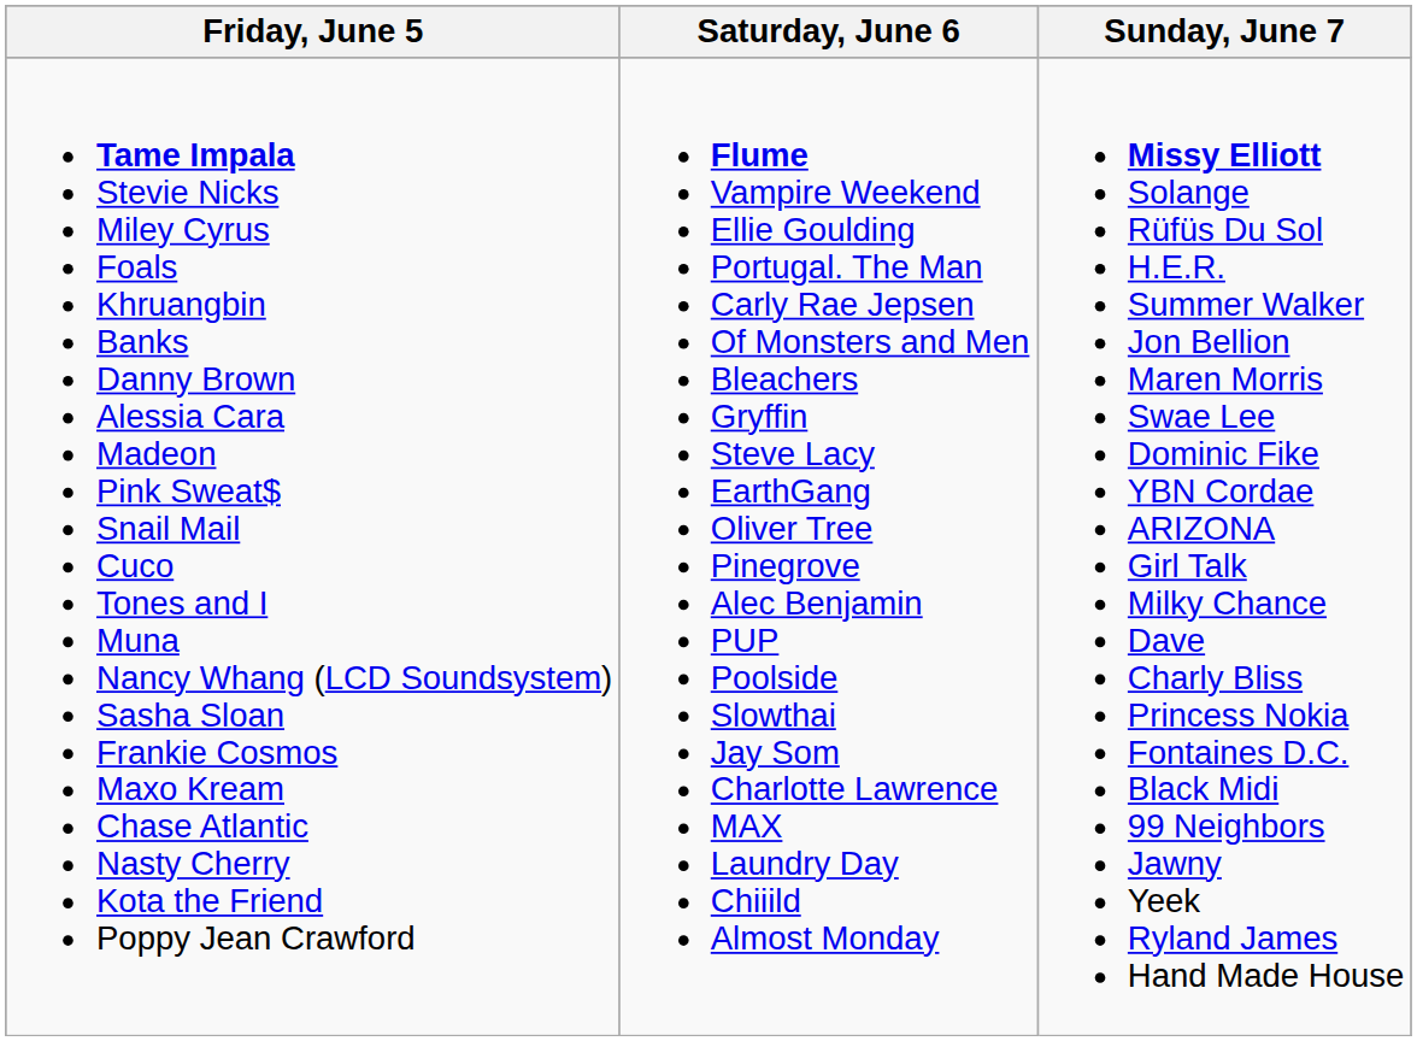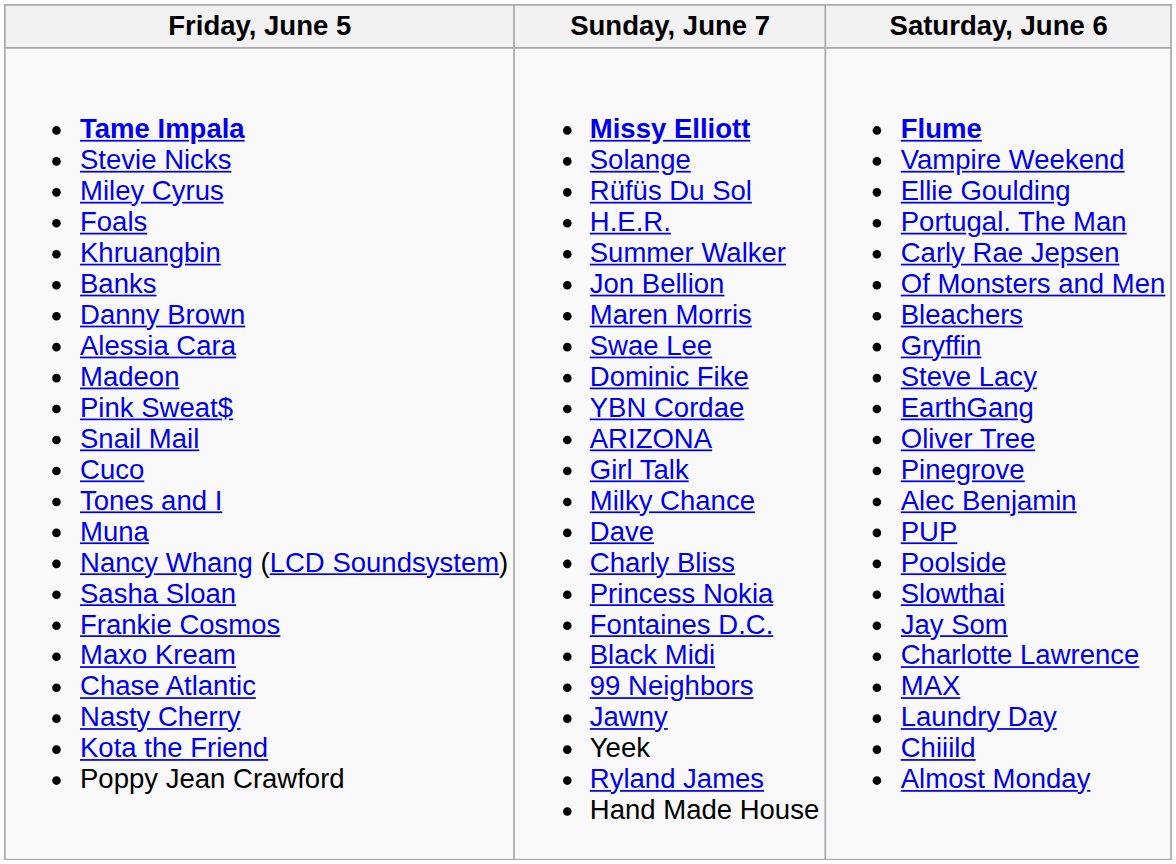columns swapped: Saturday, June 6 <-> Sunday, June 7
